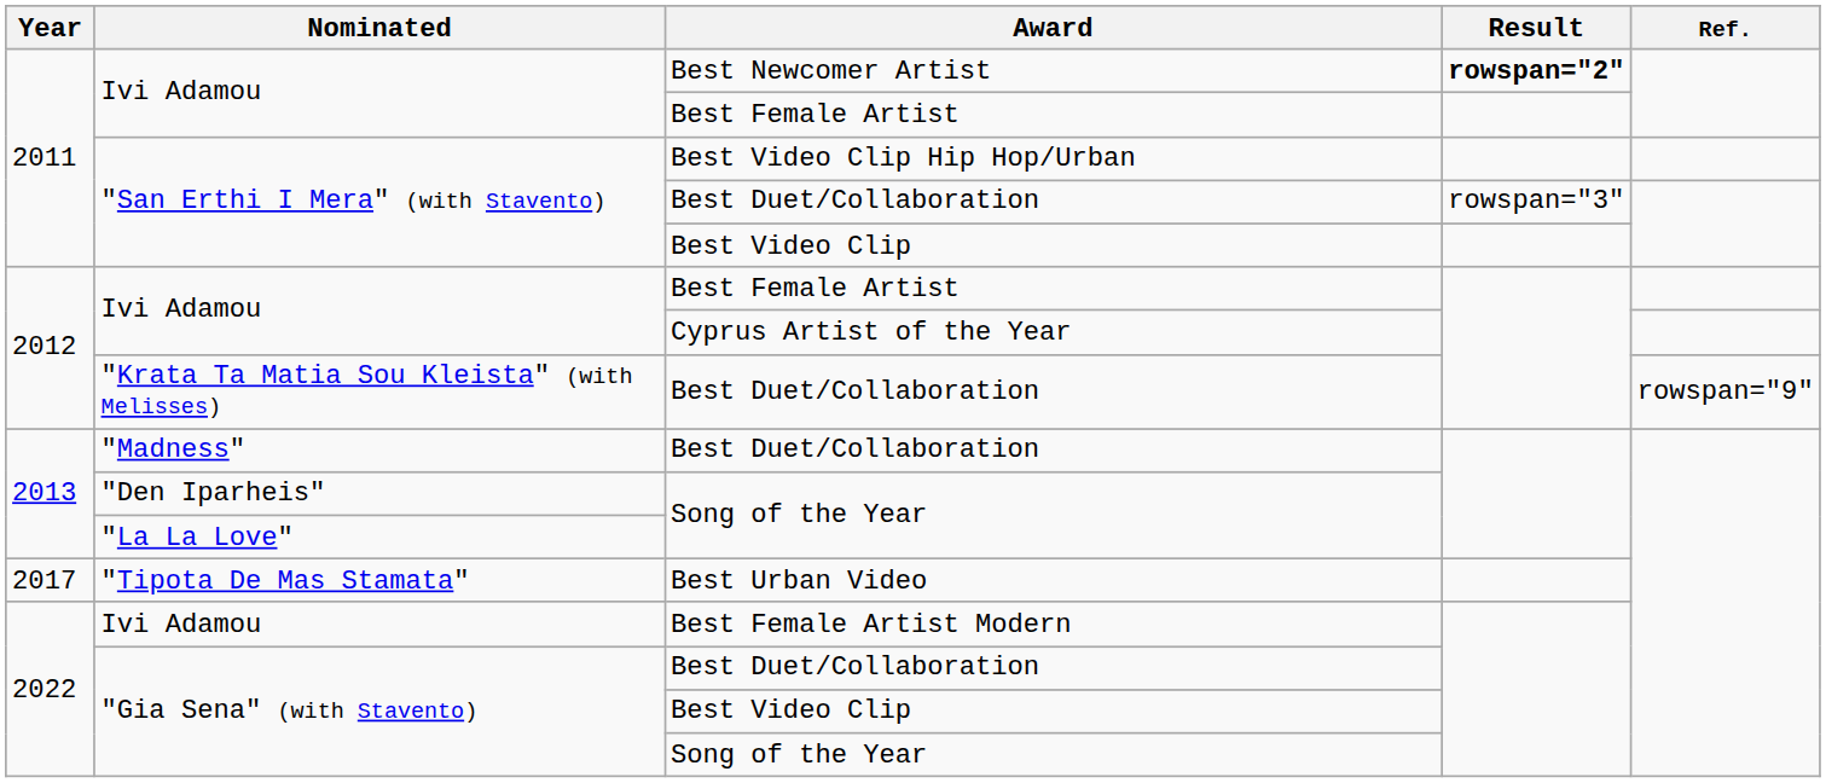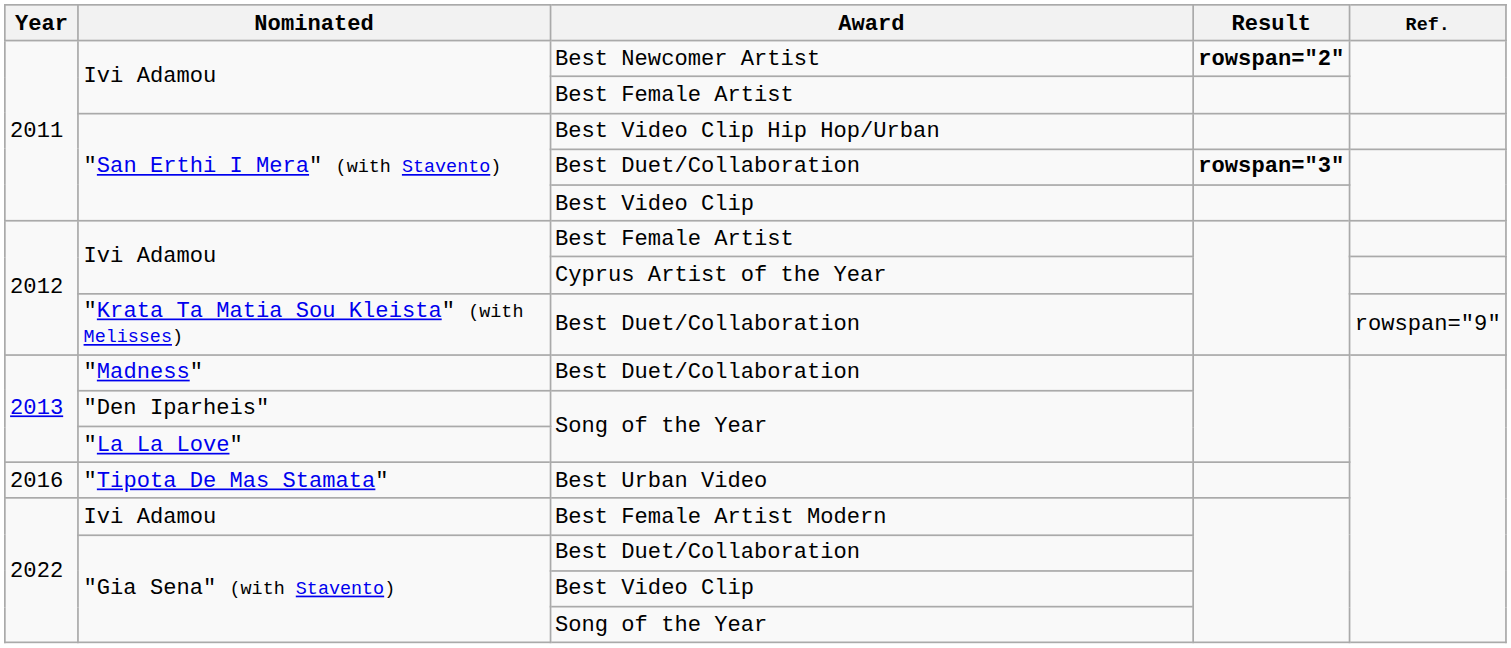"San Erthi I Mera" (with Stavento) / Best Duet/Collaboration | Result: normal -> bold
Best Urban Video | Year: 2017 -> 2016
